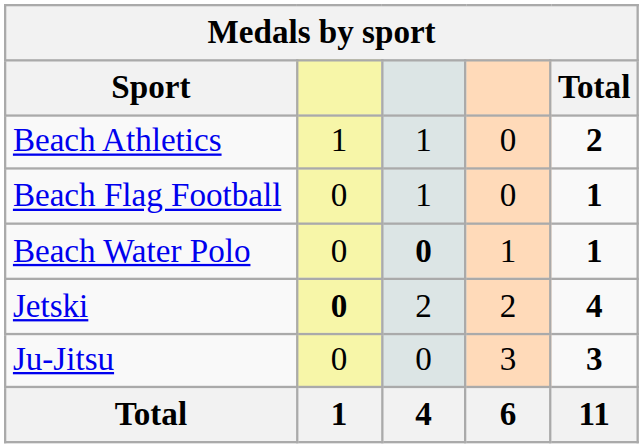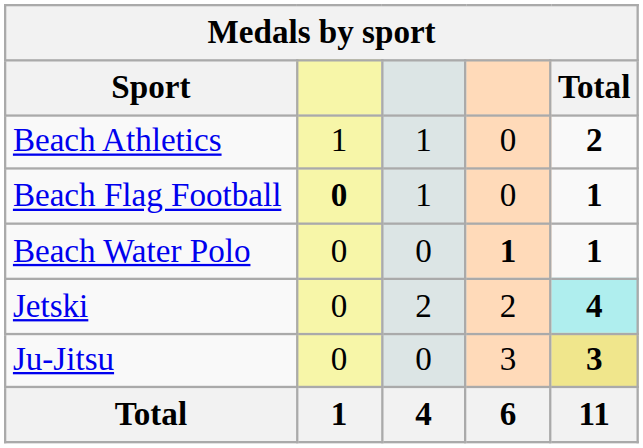Beach Flag Football | column 2: normal -> bold
Beach Water Polo | column 3: bold -> normal
Beach Water Polo | column 4: normal -> bold
Jetski | column 2: bold -> normal
Jetski | Total: no background -> paleturquoise background
Ju-Jitsu | Total: no background -> khaki background
